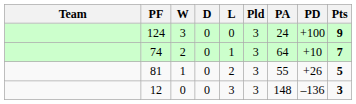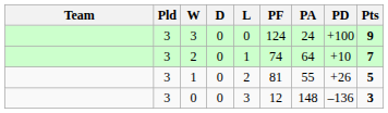columns swapped: Pld <-> PF
